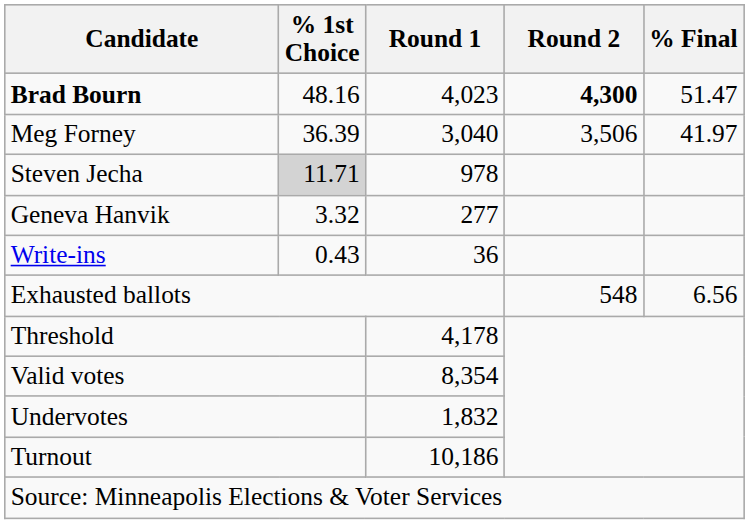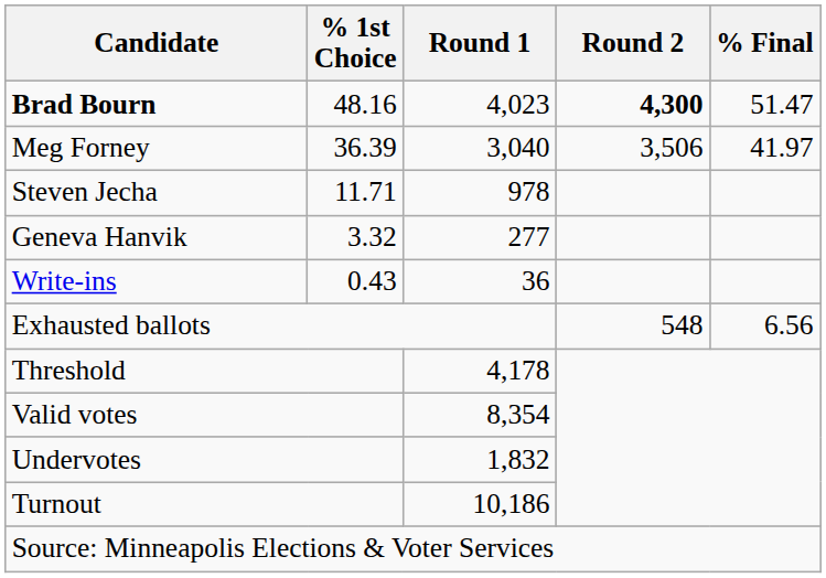Steven Jecha | % 1st Choice: lightgrey background -> no background
